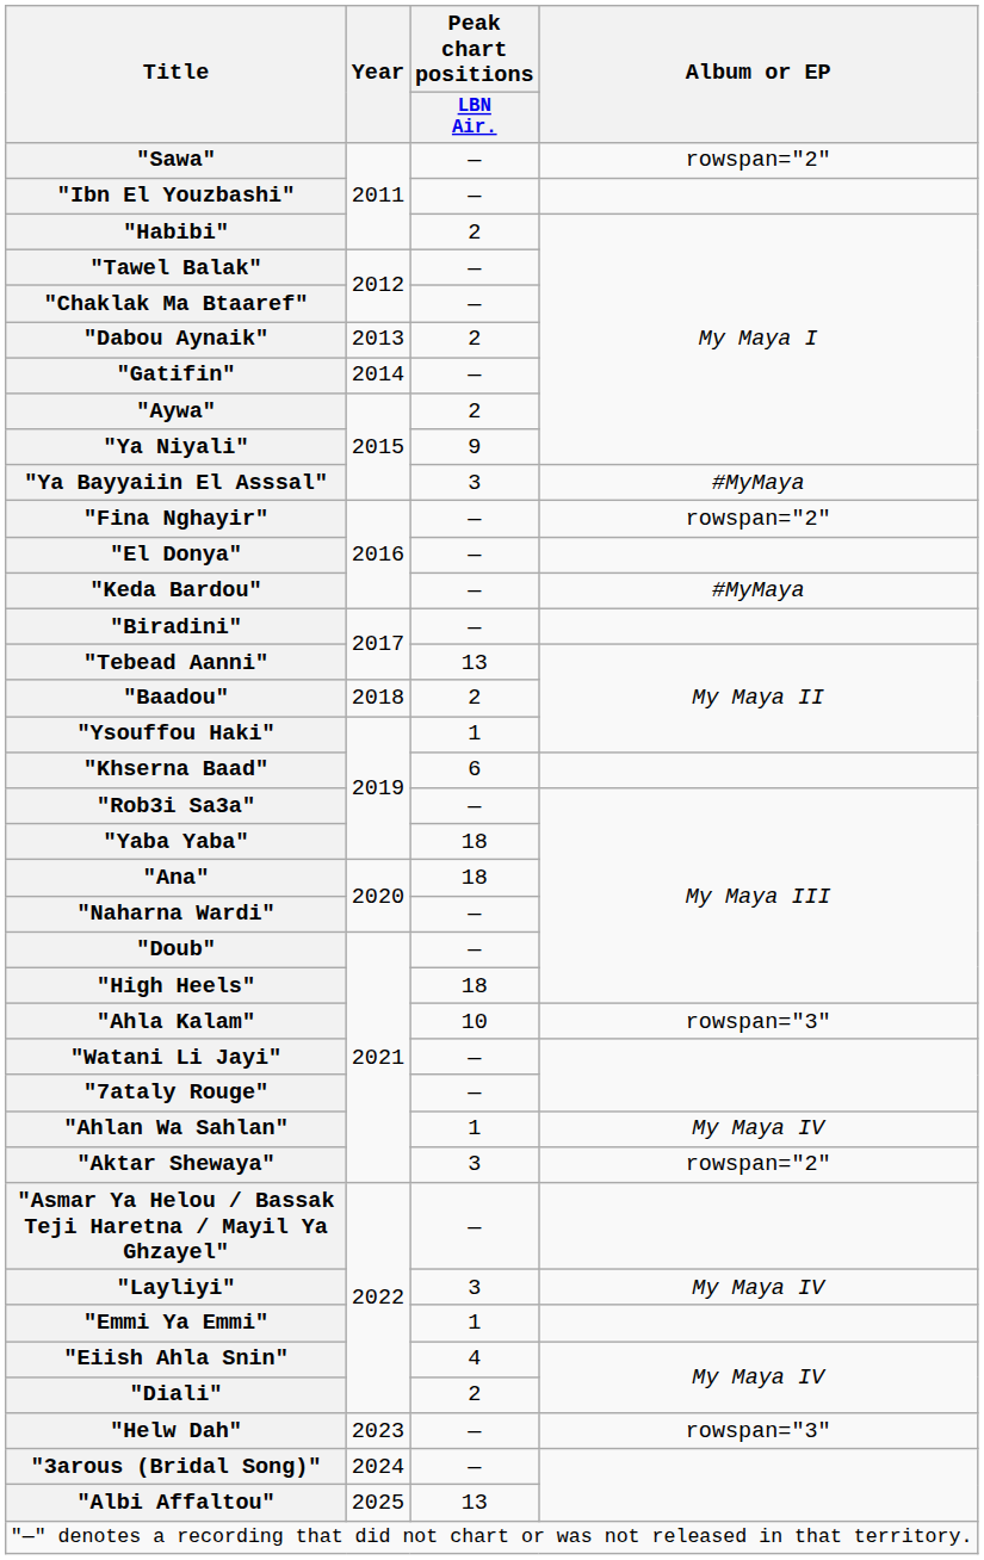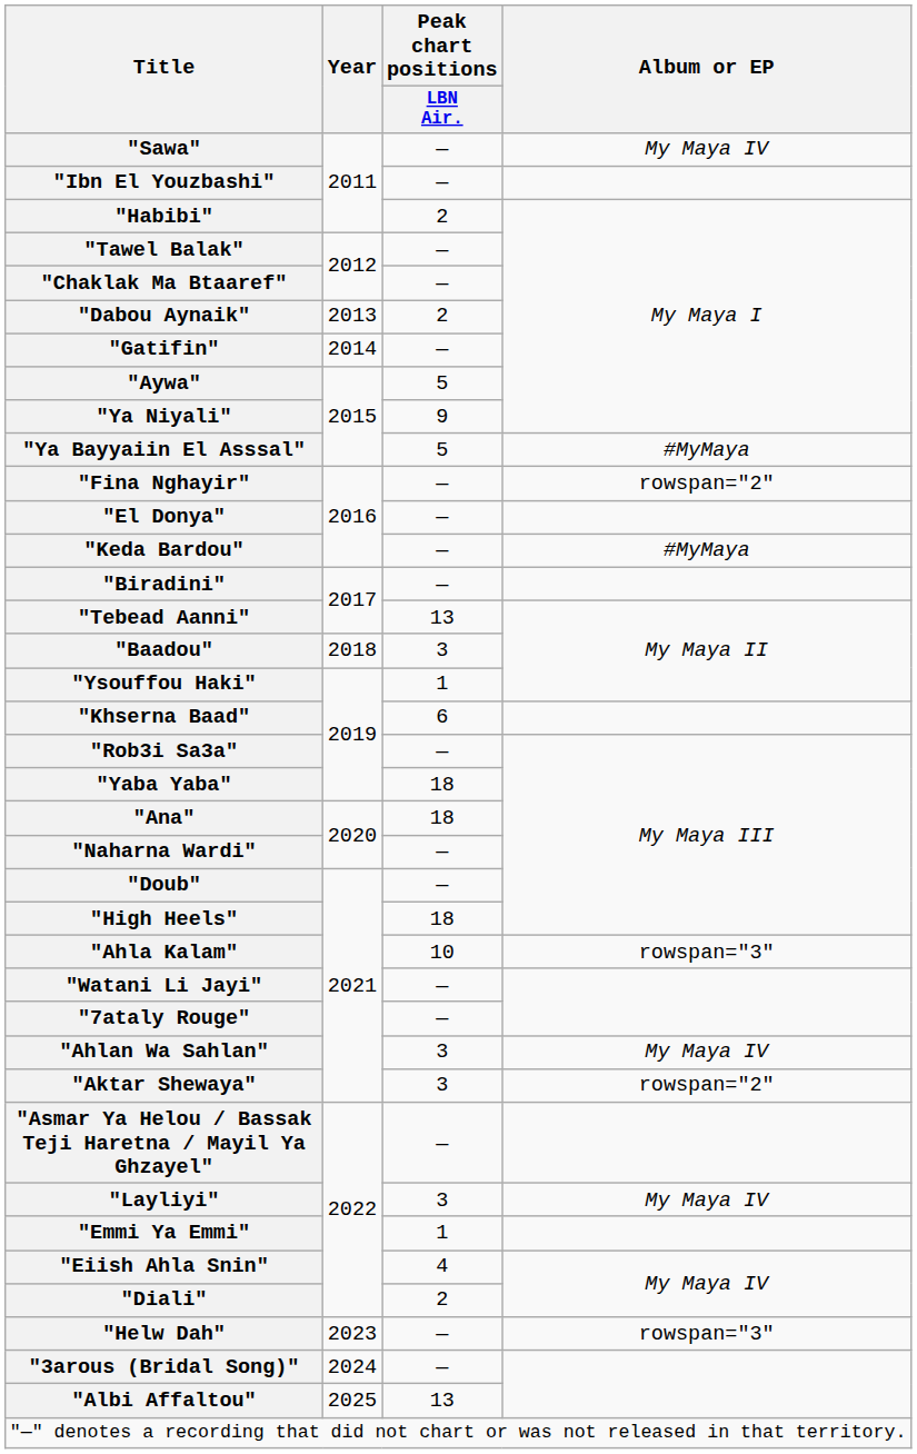"Sawa" | Album or EP: rowspan="2" -> My Maya IV
"Aywa" | Peak chart positions / LBN Air.: 2 -> 5
"Ya Bayyaiin El Asssal" | Peak chart positions / LBN Air.: 3 -> 5
"Baadou" | Peak chart positions / LBN Air.: 2 -> 3
"Ahlan Wa Sahlan" | Peak chart positions / LBN Air.: 1 -> 3
